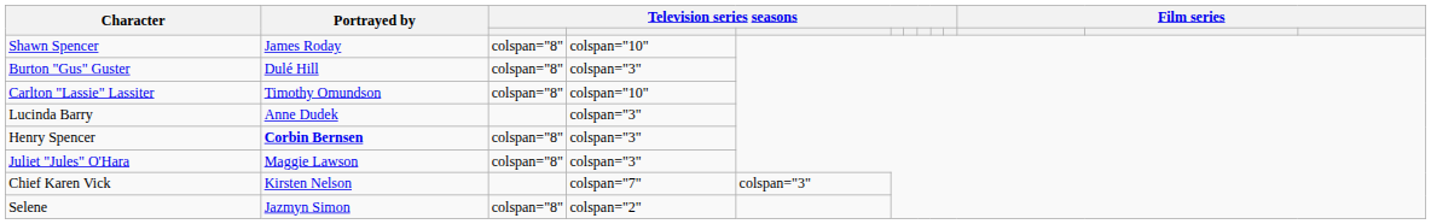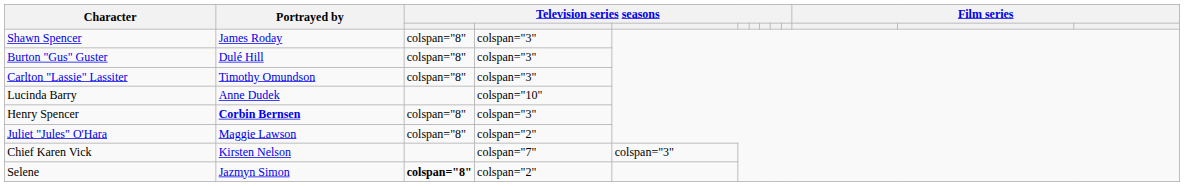Shawn Spencer | column 4: colspan="10" -> colspan="3"
Carlton "Lassie" Lassiter | column 4: colspan="10" -> colspan="3"
Lucinda Barry | column 4: colspan="3" -> colspan="10"
Juliet "Jules" O'Hara | column 4: colspan="3" -> colspan="2"
Selene | column 3: normal -> bold
